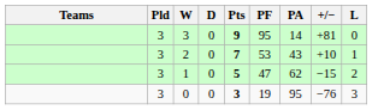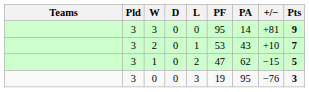columns swapped: L <-> Pts
